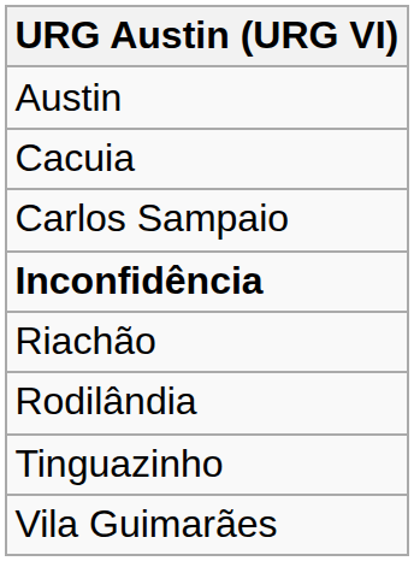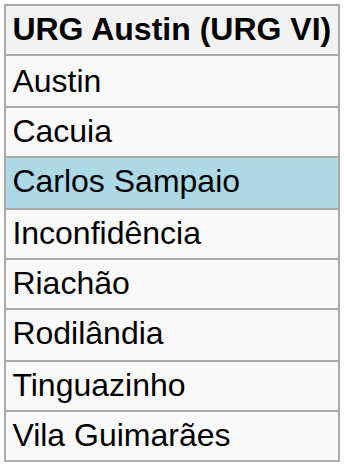row 4 | column 1: no background -> lightblue background
row 5 | column 1: bold -> normal
